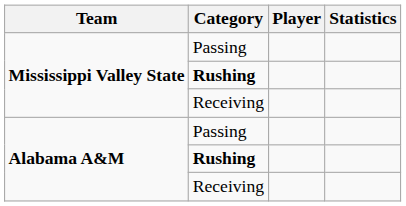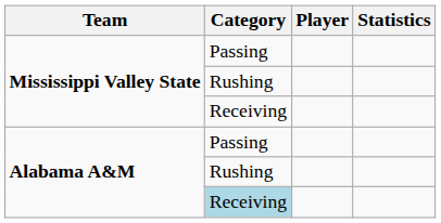Mississippi Valley State / Rushing | Category: bold -> normal
Alabama A&M / Rushing | Category: bold -> normal
Alabama A&M / Receiving | Category: no background -> lightblue background
